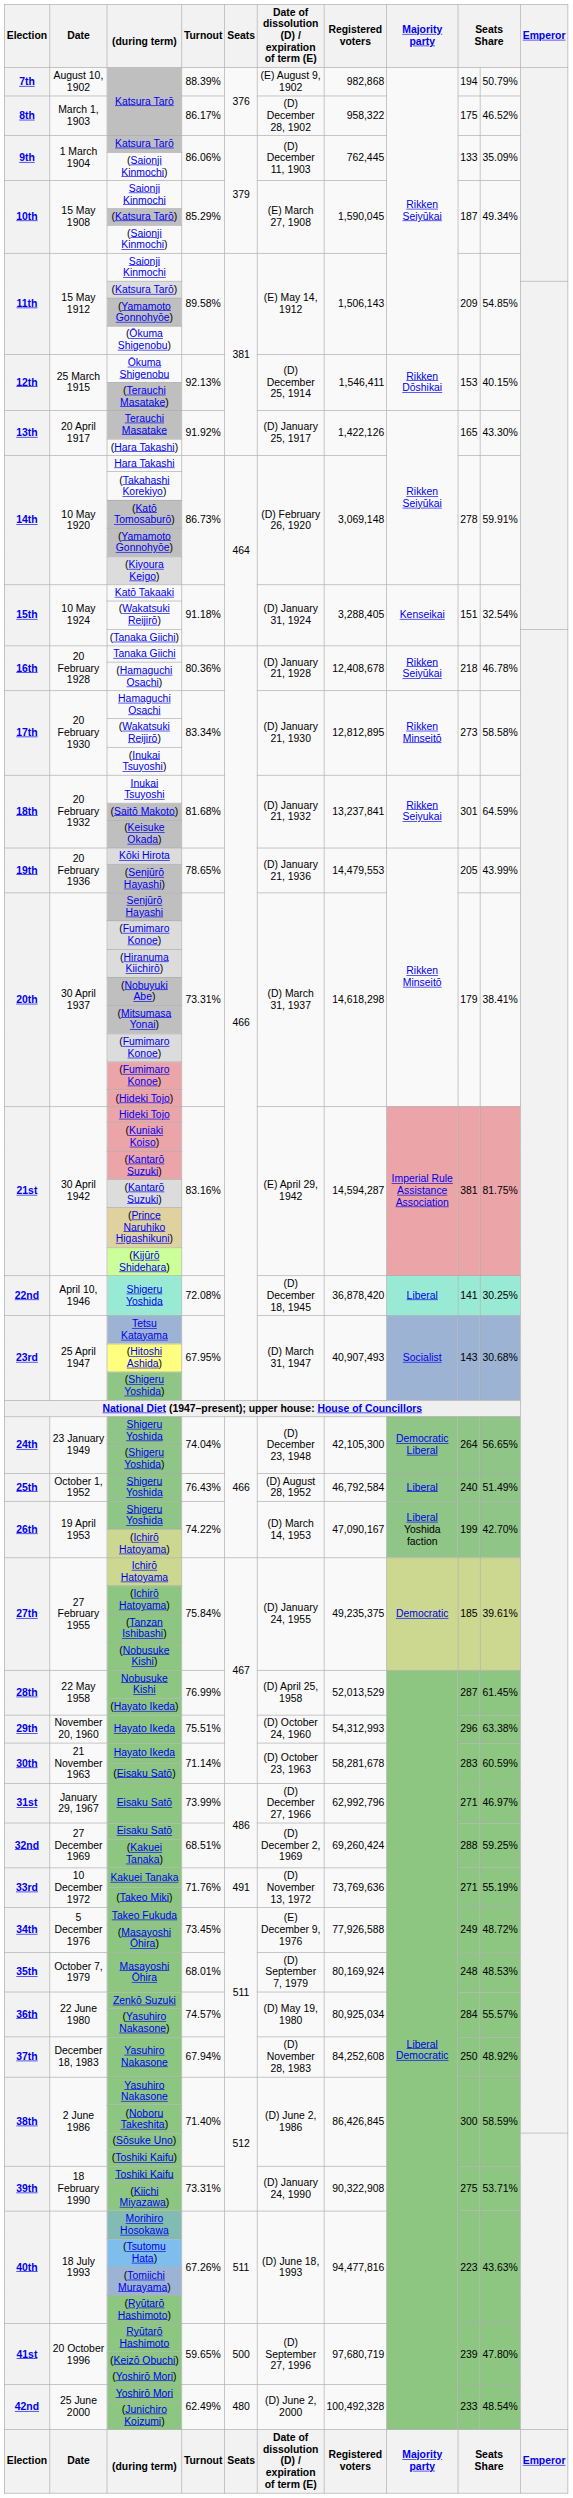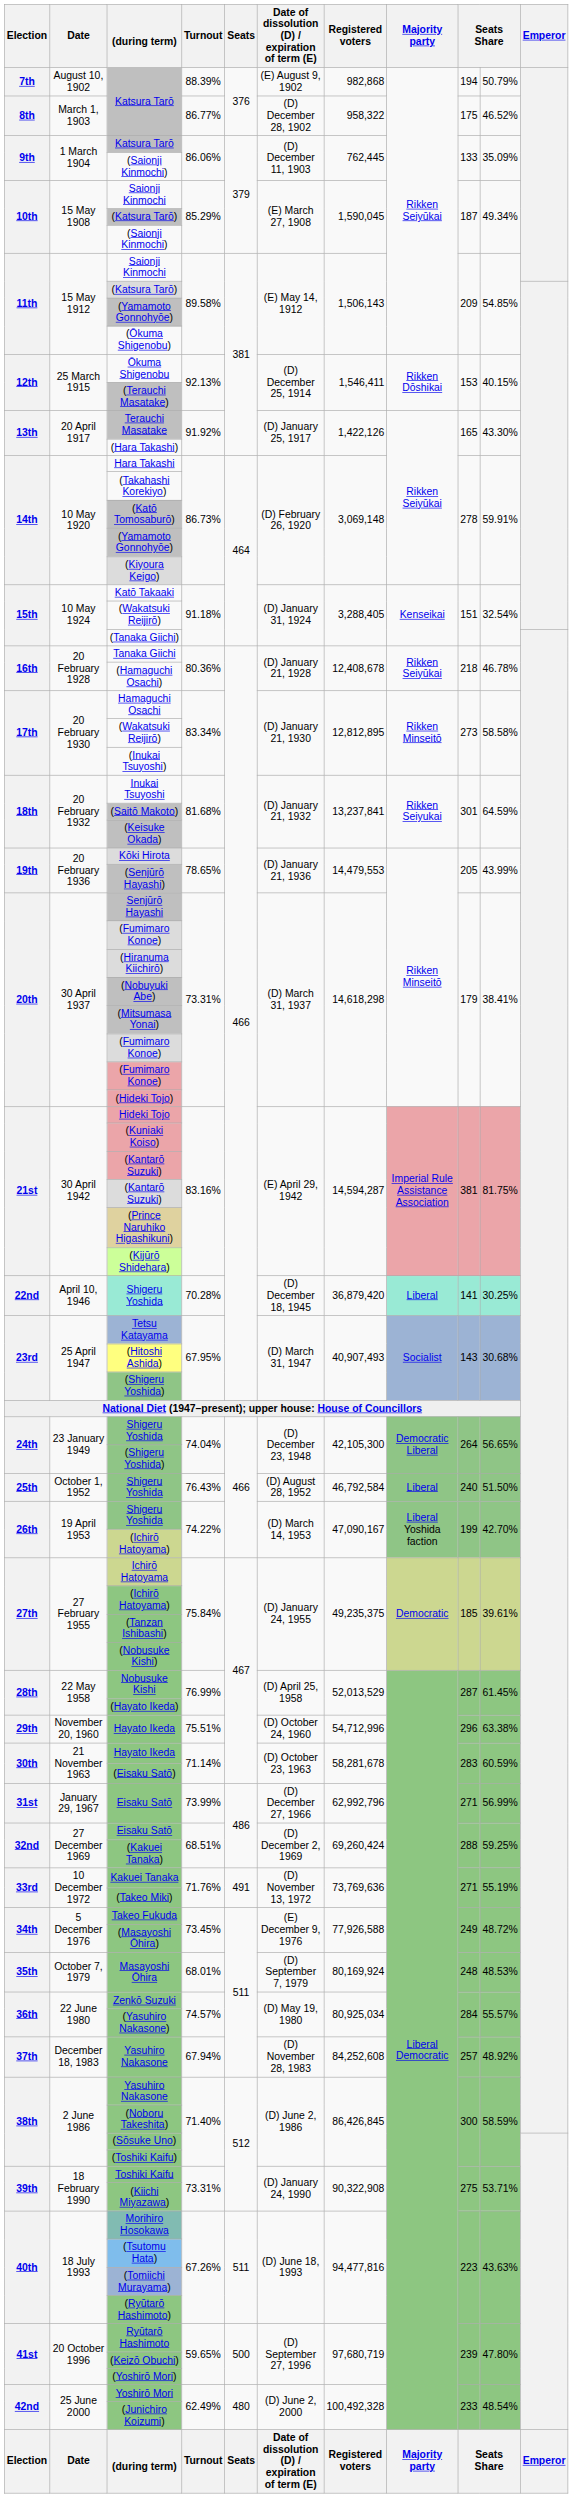8th / Katsura Tarō | Turnout: 86.17% -> 86.77%
22nd / Shigeru Yoshida | Turnout: 72.08% -> 70.28%
22nd / Shigeru Yoshida | Registered voters: 36,878,420 -> 36,879,420
25th / Shigeru Yoshida | column 10: 51.49% -> 51.50%
29th / Hayato Ikeda | Registered voters: 54,312,993 -> 54,712,996
31st / Eisaku Satō | column 10: 46.97% -> 56.99%
37th / Yasuhiro Nakasone | column 9: 250 -> 257
